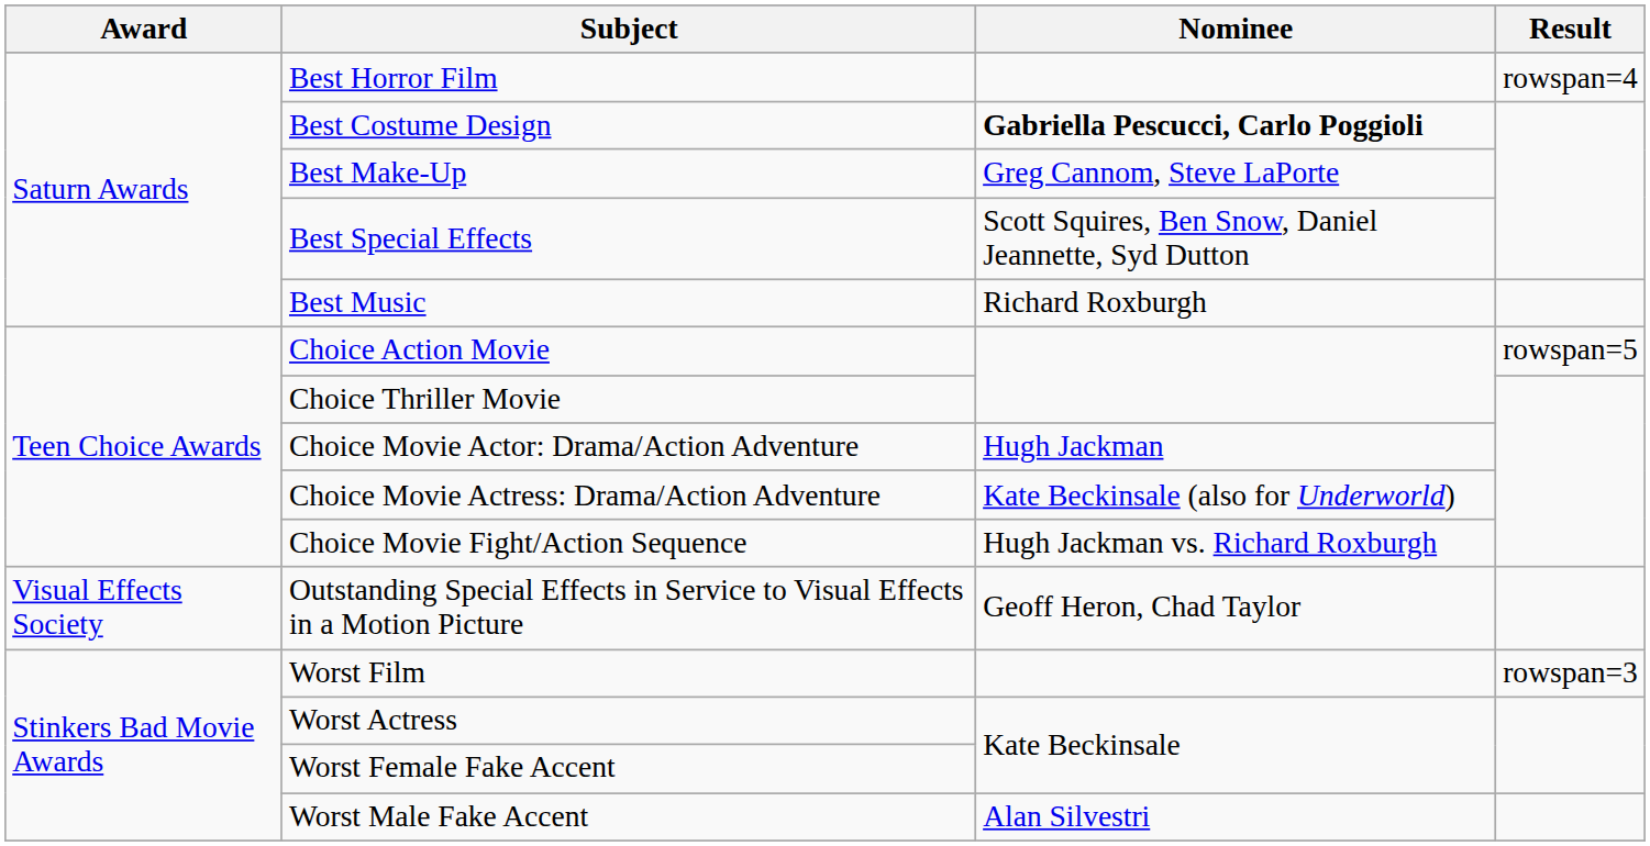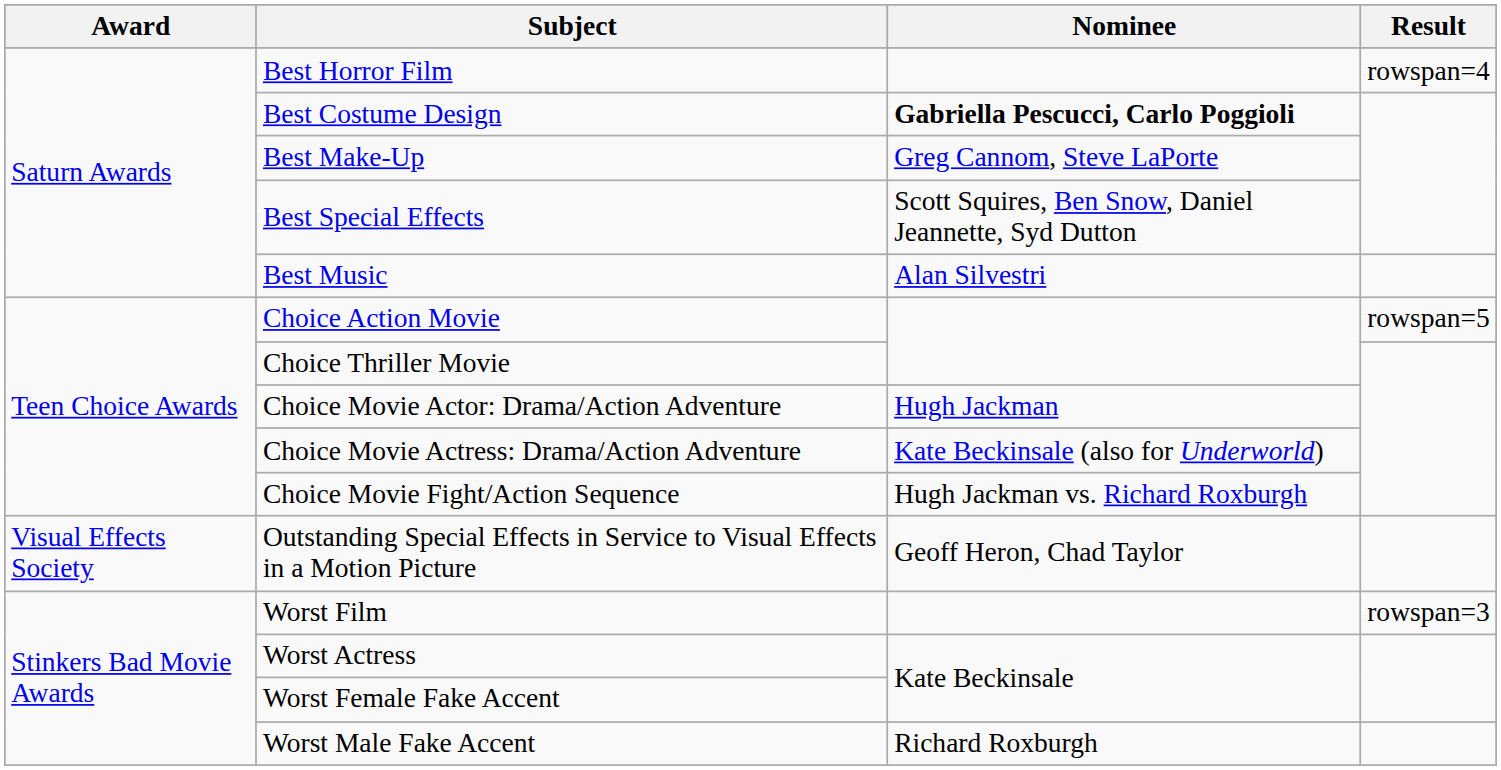Best Music | Nominee: Richard Roxburgh -> Alan Silvestri
Worst Male Fake Accent | Nominee: Alan Silvestri -> Richard Roxburgh
